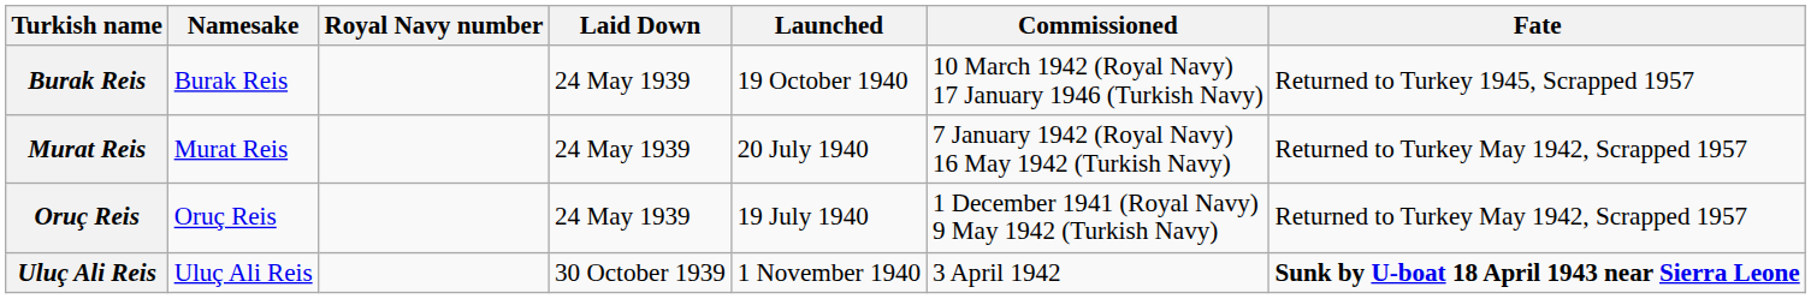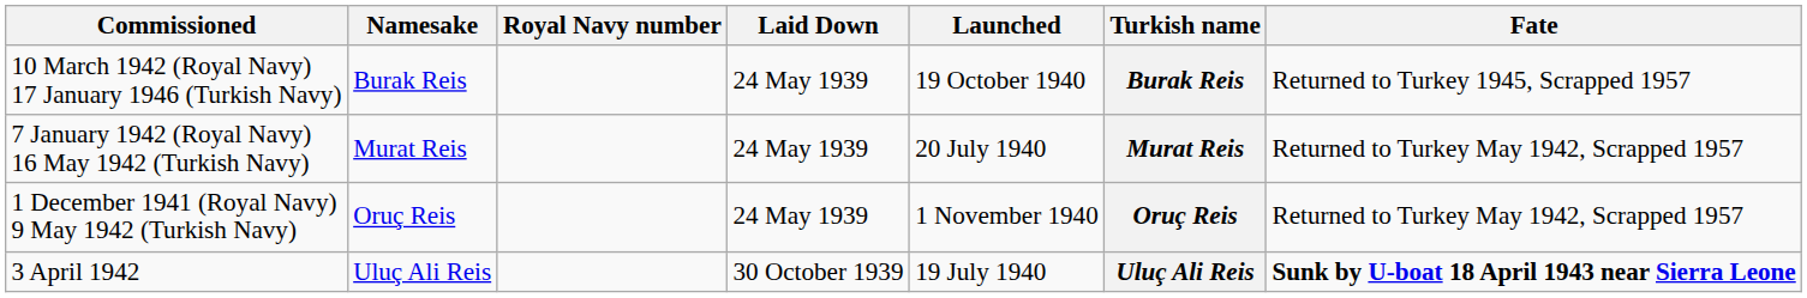columns swapped: Turkish name <-> Commissioned
row 4 | Launched: 19 July 1940 -> 1 November 1940
row 5 | Launched: 1 November 1940 -> 19 July 1940
